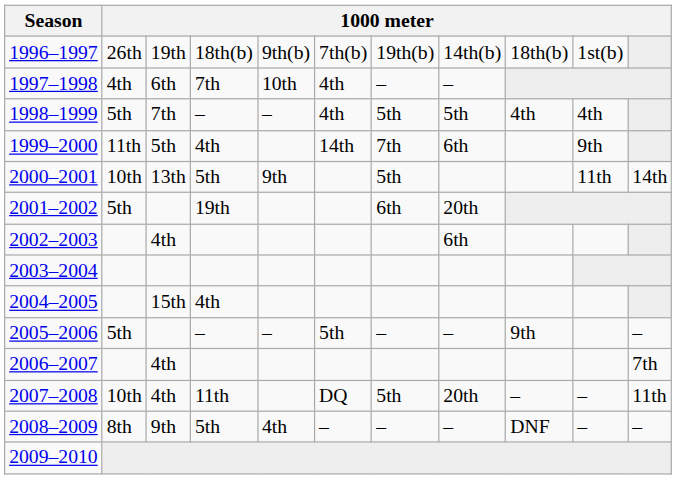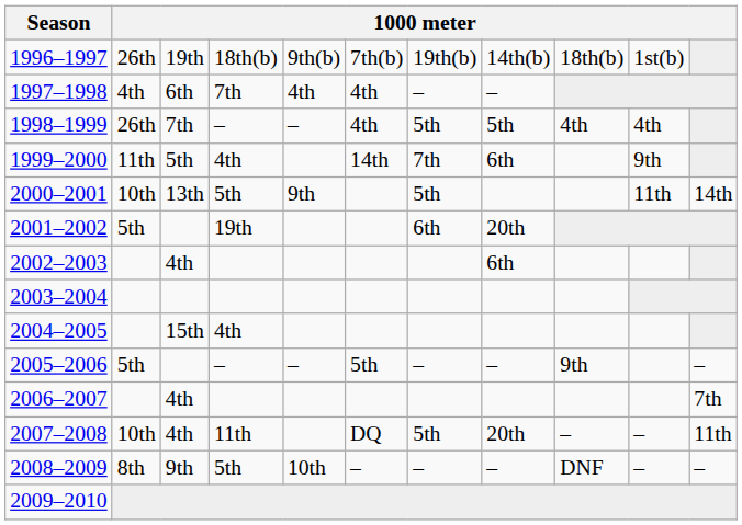1997–1998 | column 5: 10th -> 4th
1998–1999 | column 2: 5th -> 26th
2008–2009 | column 5: 4th -> 10th
